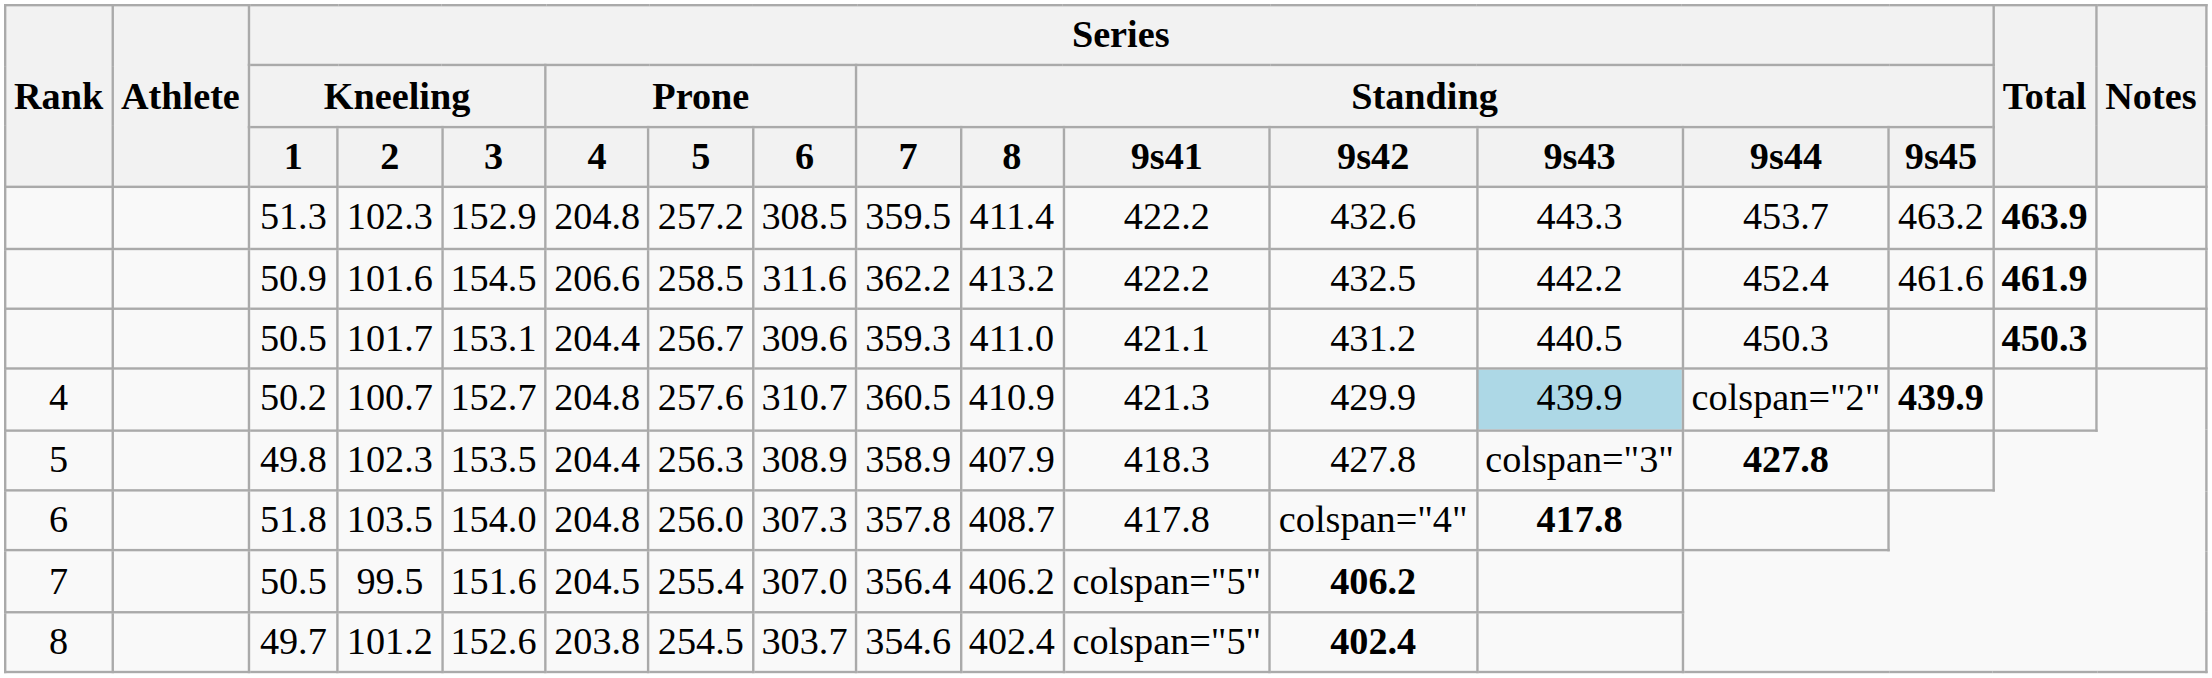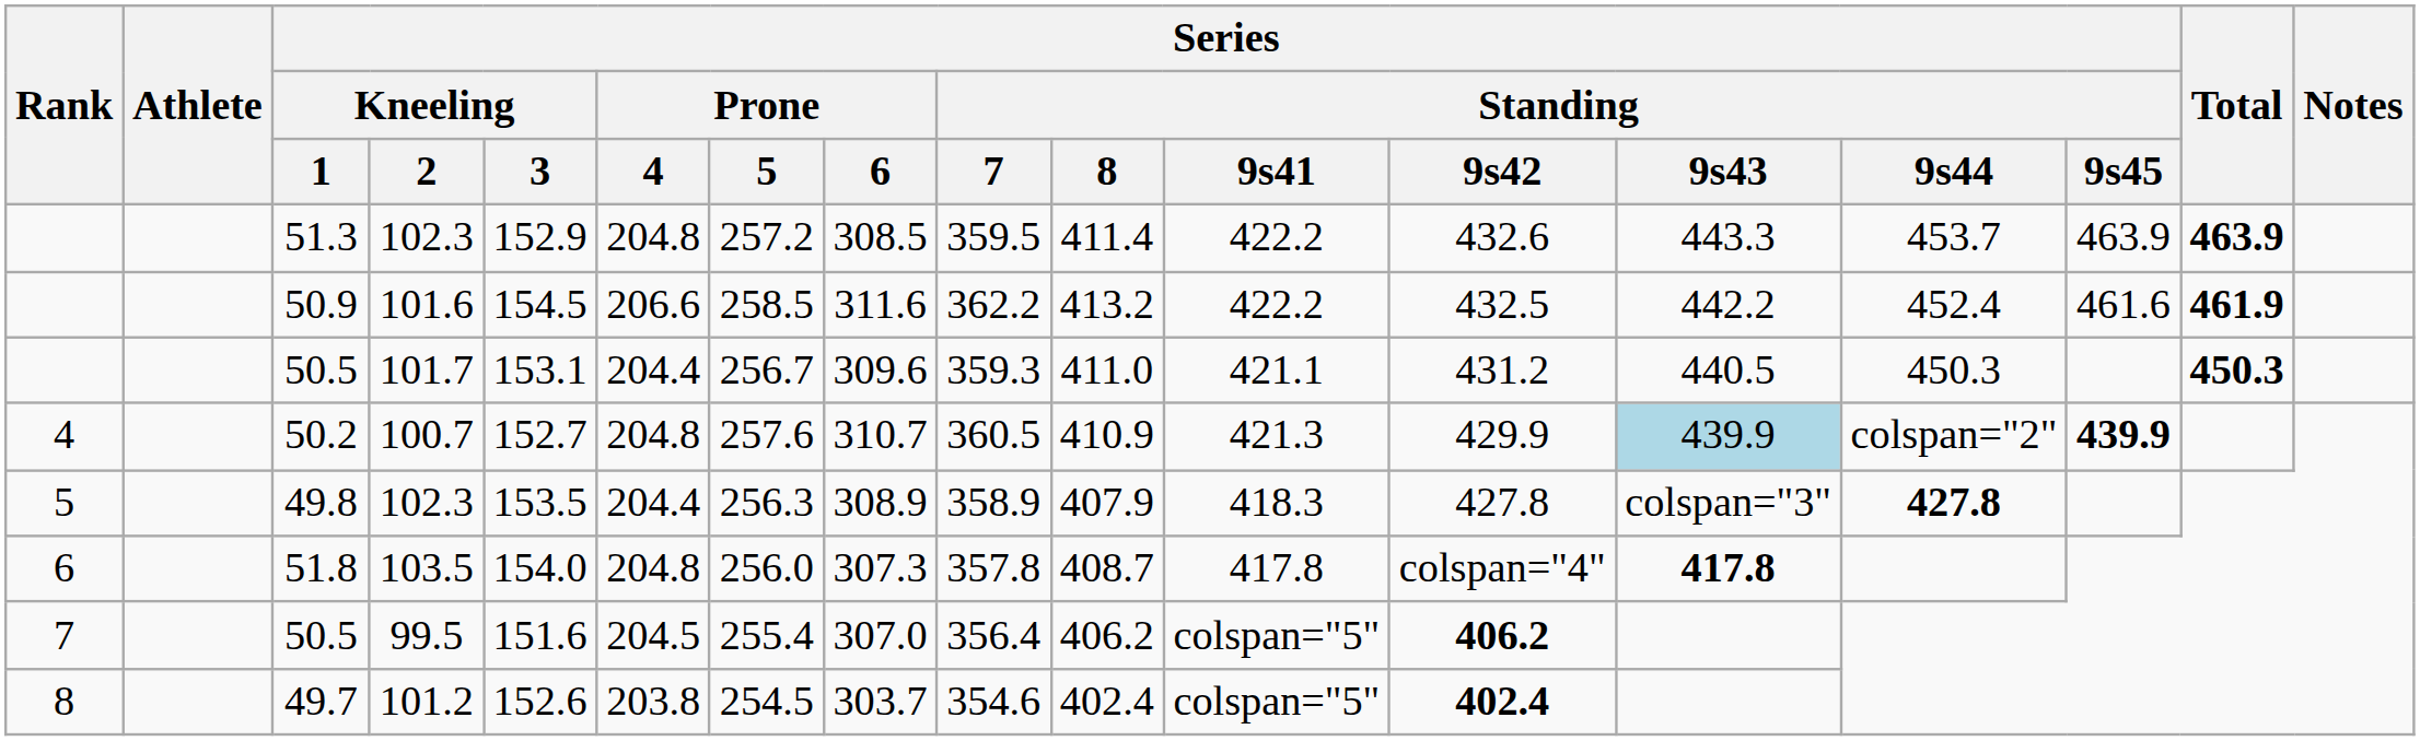51.3 | Series / Standing / 9s45: 463.2 -> 463.9
